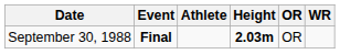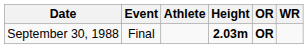September 30, 1988 | Event: bold -> normal
September 30, 1988 | OR: normal -> bold
